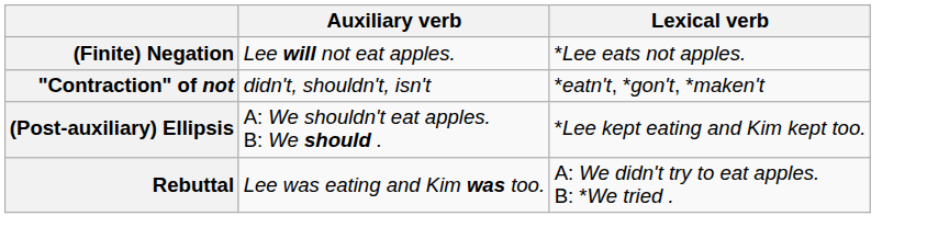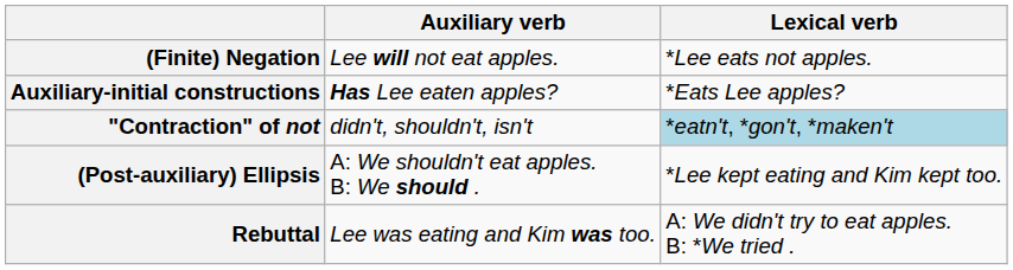+ row: Auxiliary-initial constructions | Has Lee eaten apples? | *Eats Lee apples?
"Contraction" of not | Lexical verb: no background -> lightblue background
